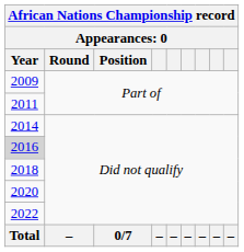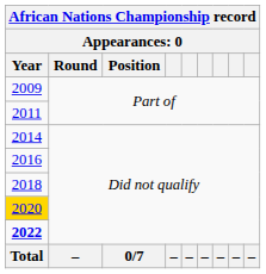2016 | Year: lightgrey background -> no background
2020 | Year: no background -> gold background
2022 | Year: normal -> bold
